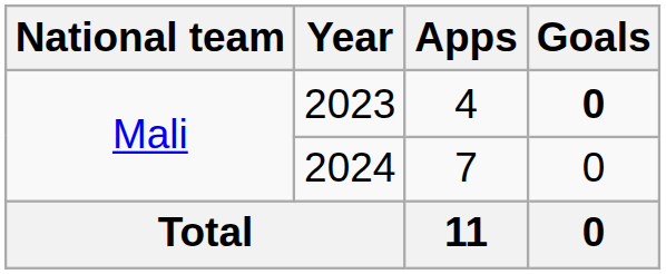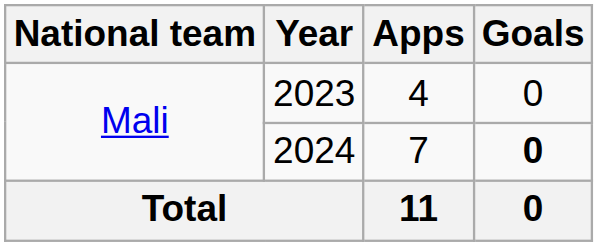2023 | Goals: bold -> normal
2024 | Goals: normal -> bold
